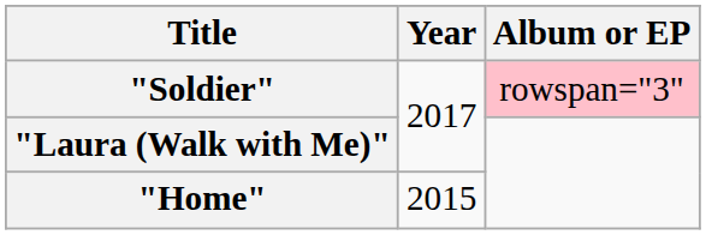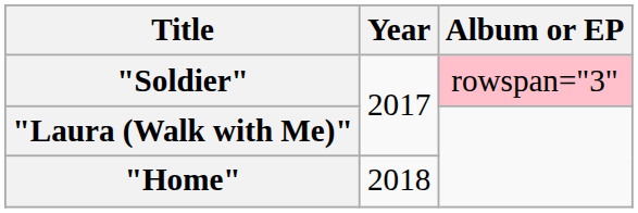"Home" | Year: 2015 -> 2018
